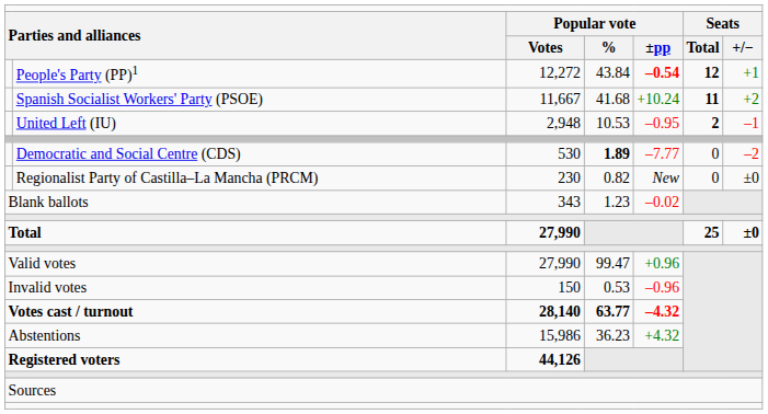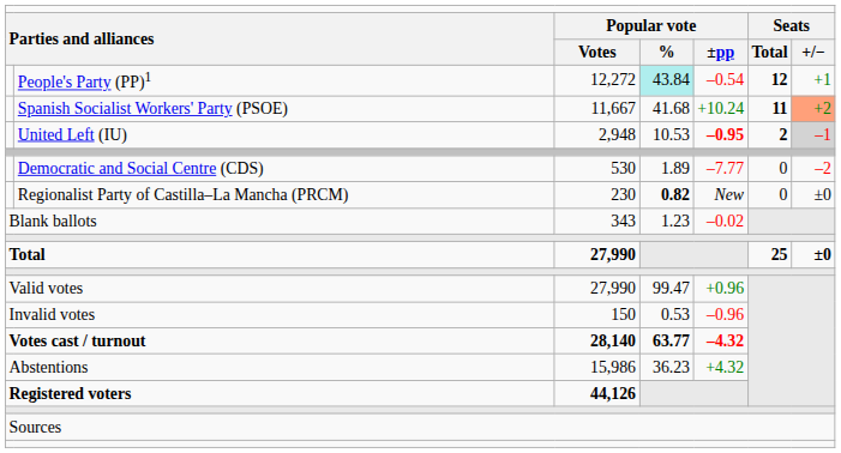People's Party (PP)1 | column 4: no background -> paleturquoise background
People's Party (PP)1 | column 5: bold -> normal
Spanish Socialist Workers' Party (PSOE) | column 7: no background -> lightsalmon background
United Left (IU) | column 5: normal -> bold
United Left (IU) | column 7: no background -> lightgrey background
Democratic and Social Centre (CDS) | column 4: bold -> normal
Regionalist Party of Castilla–La Mancha (PRCM) | column 4: normal -> bold
